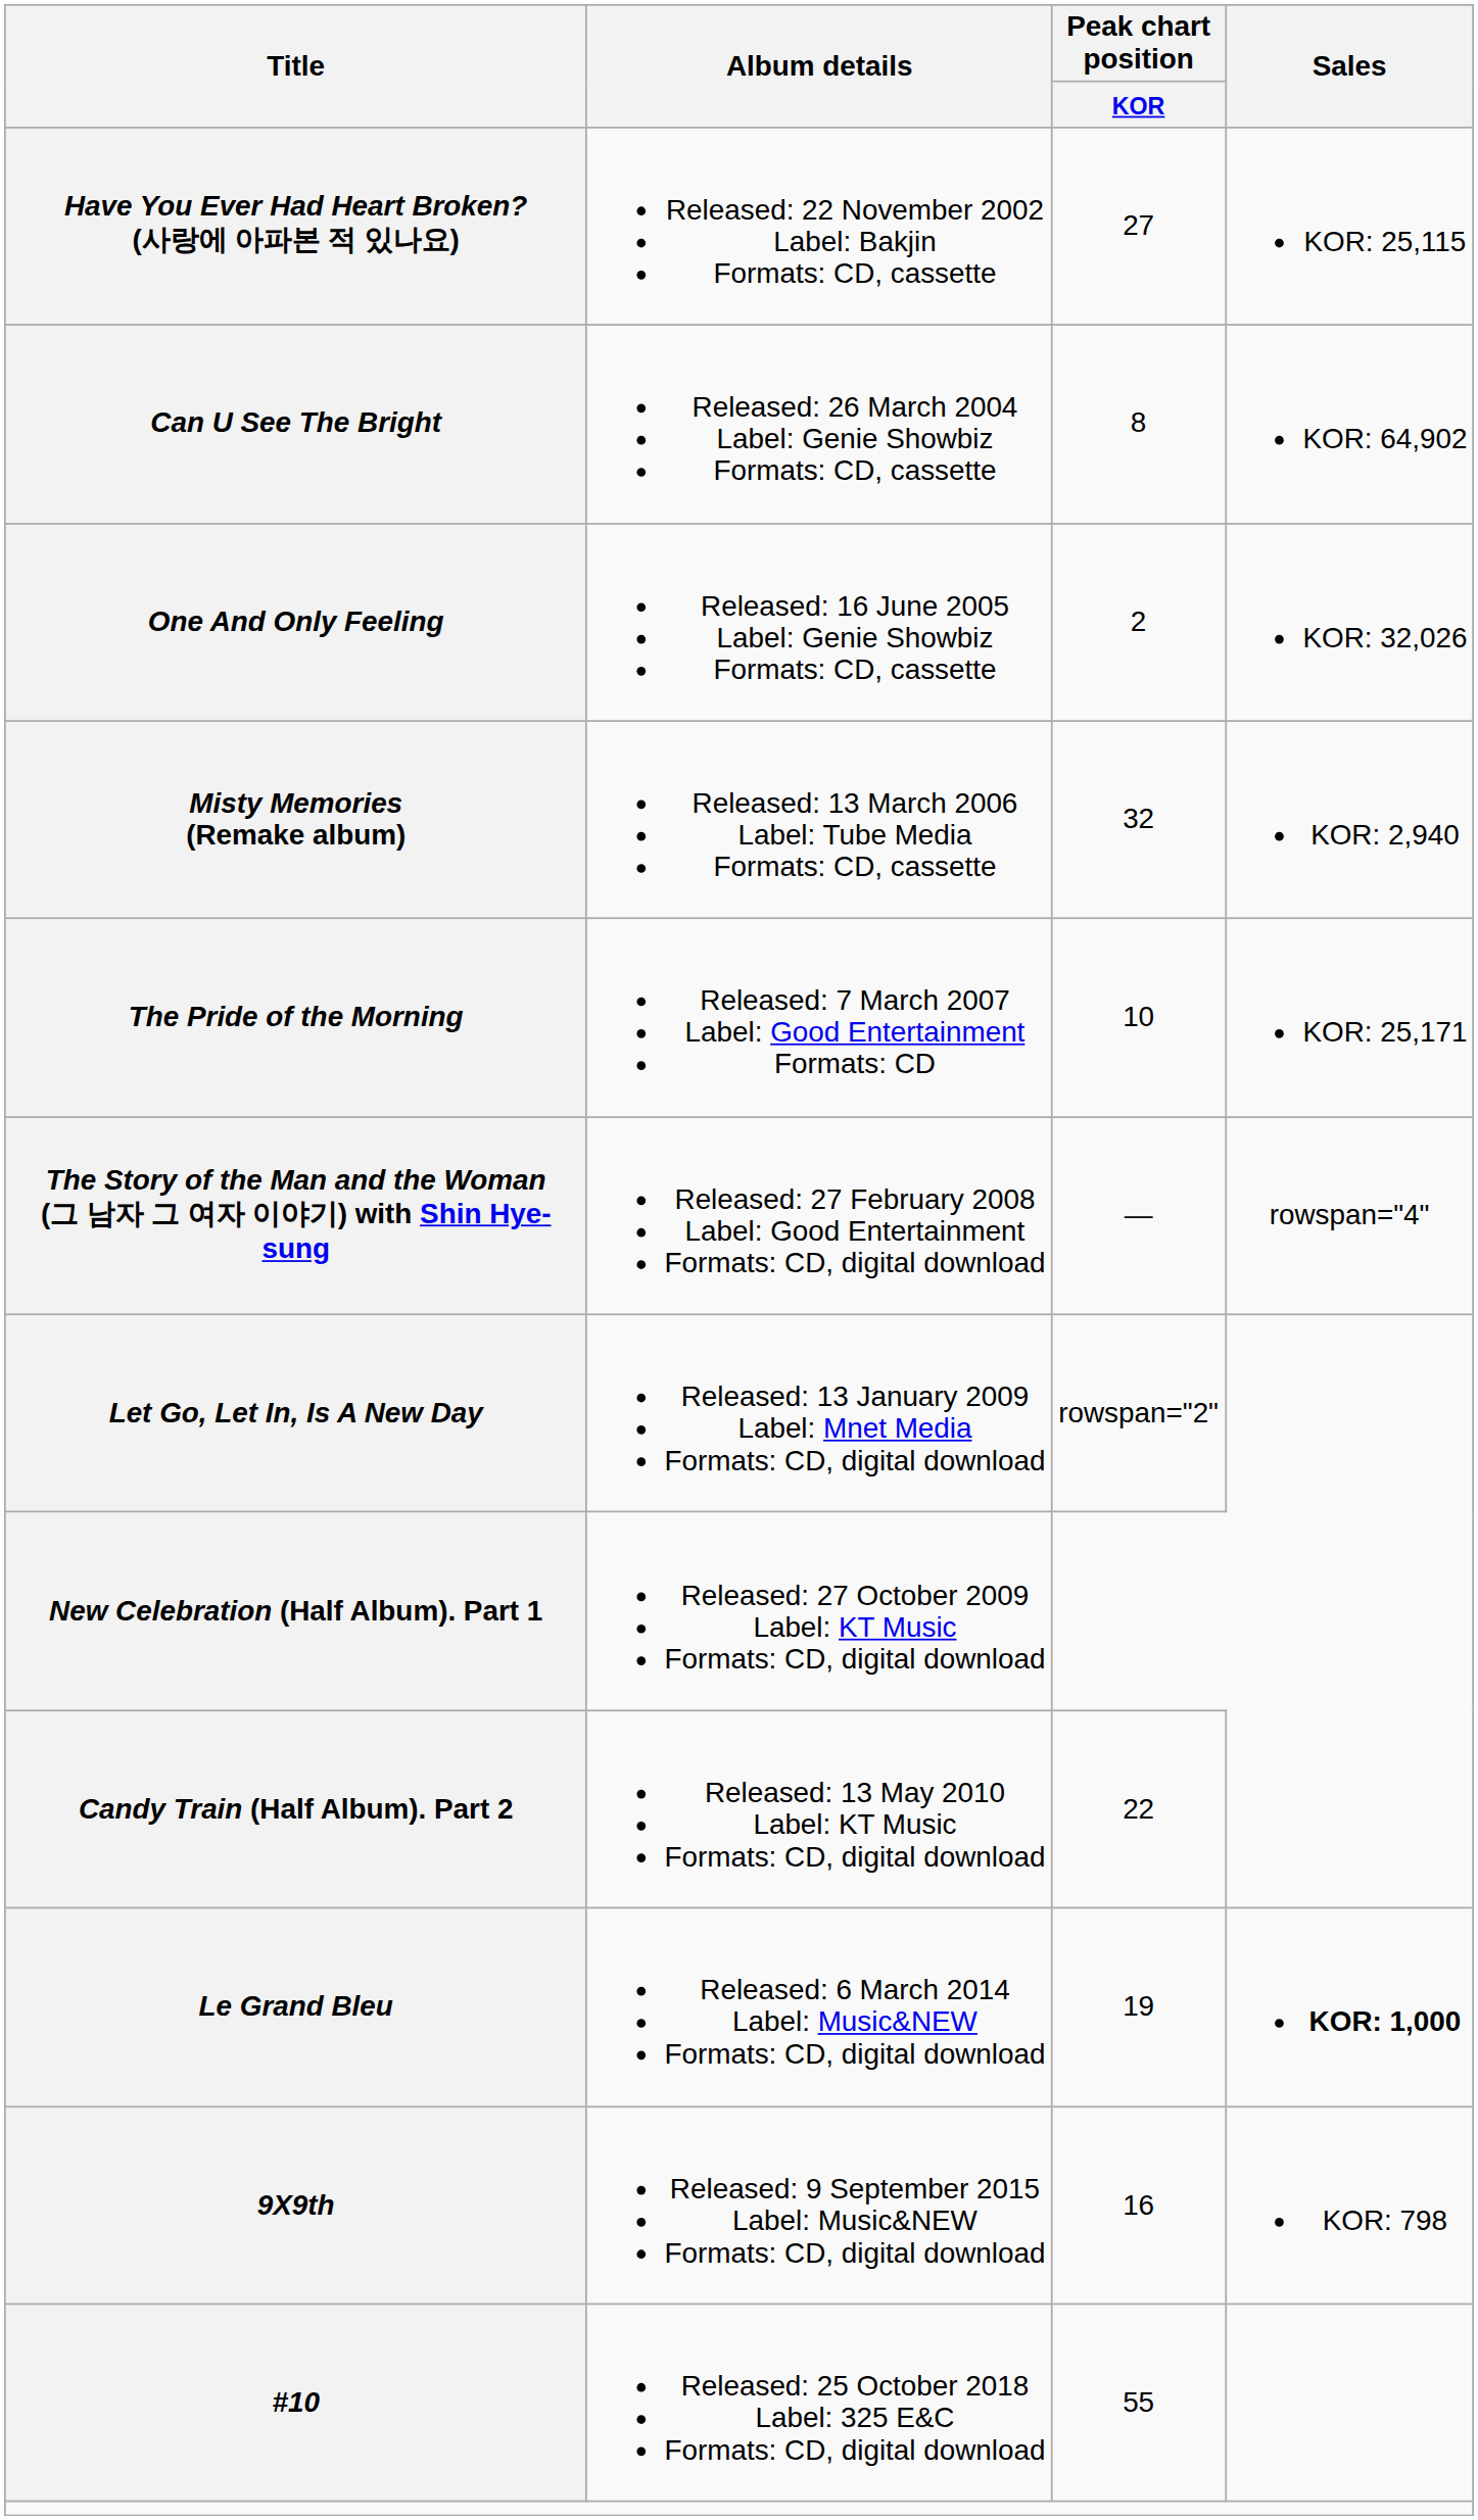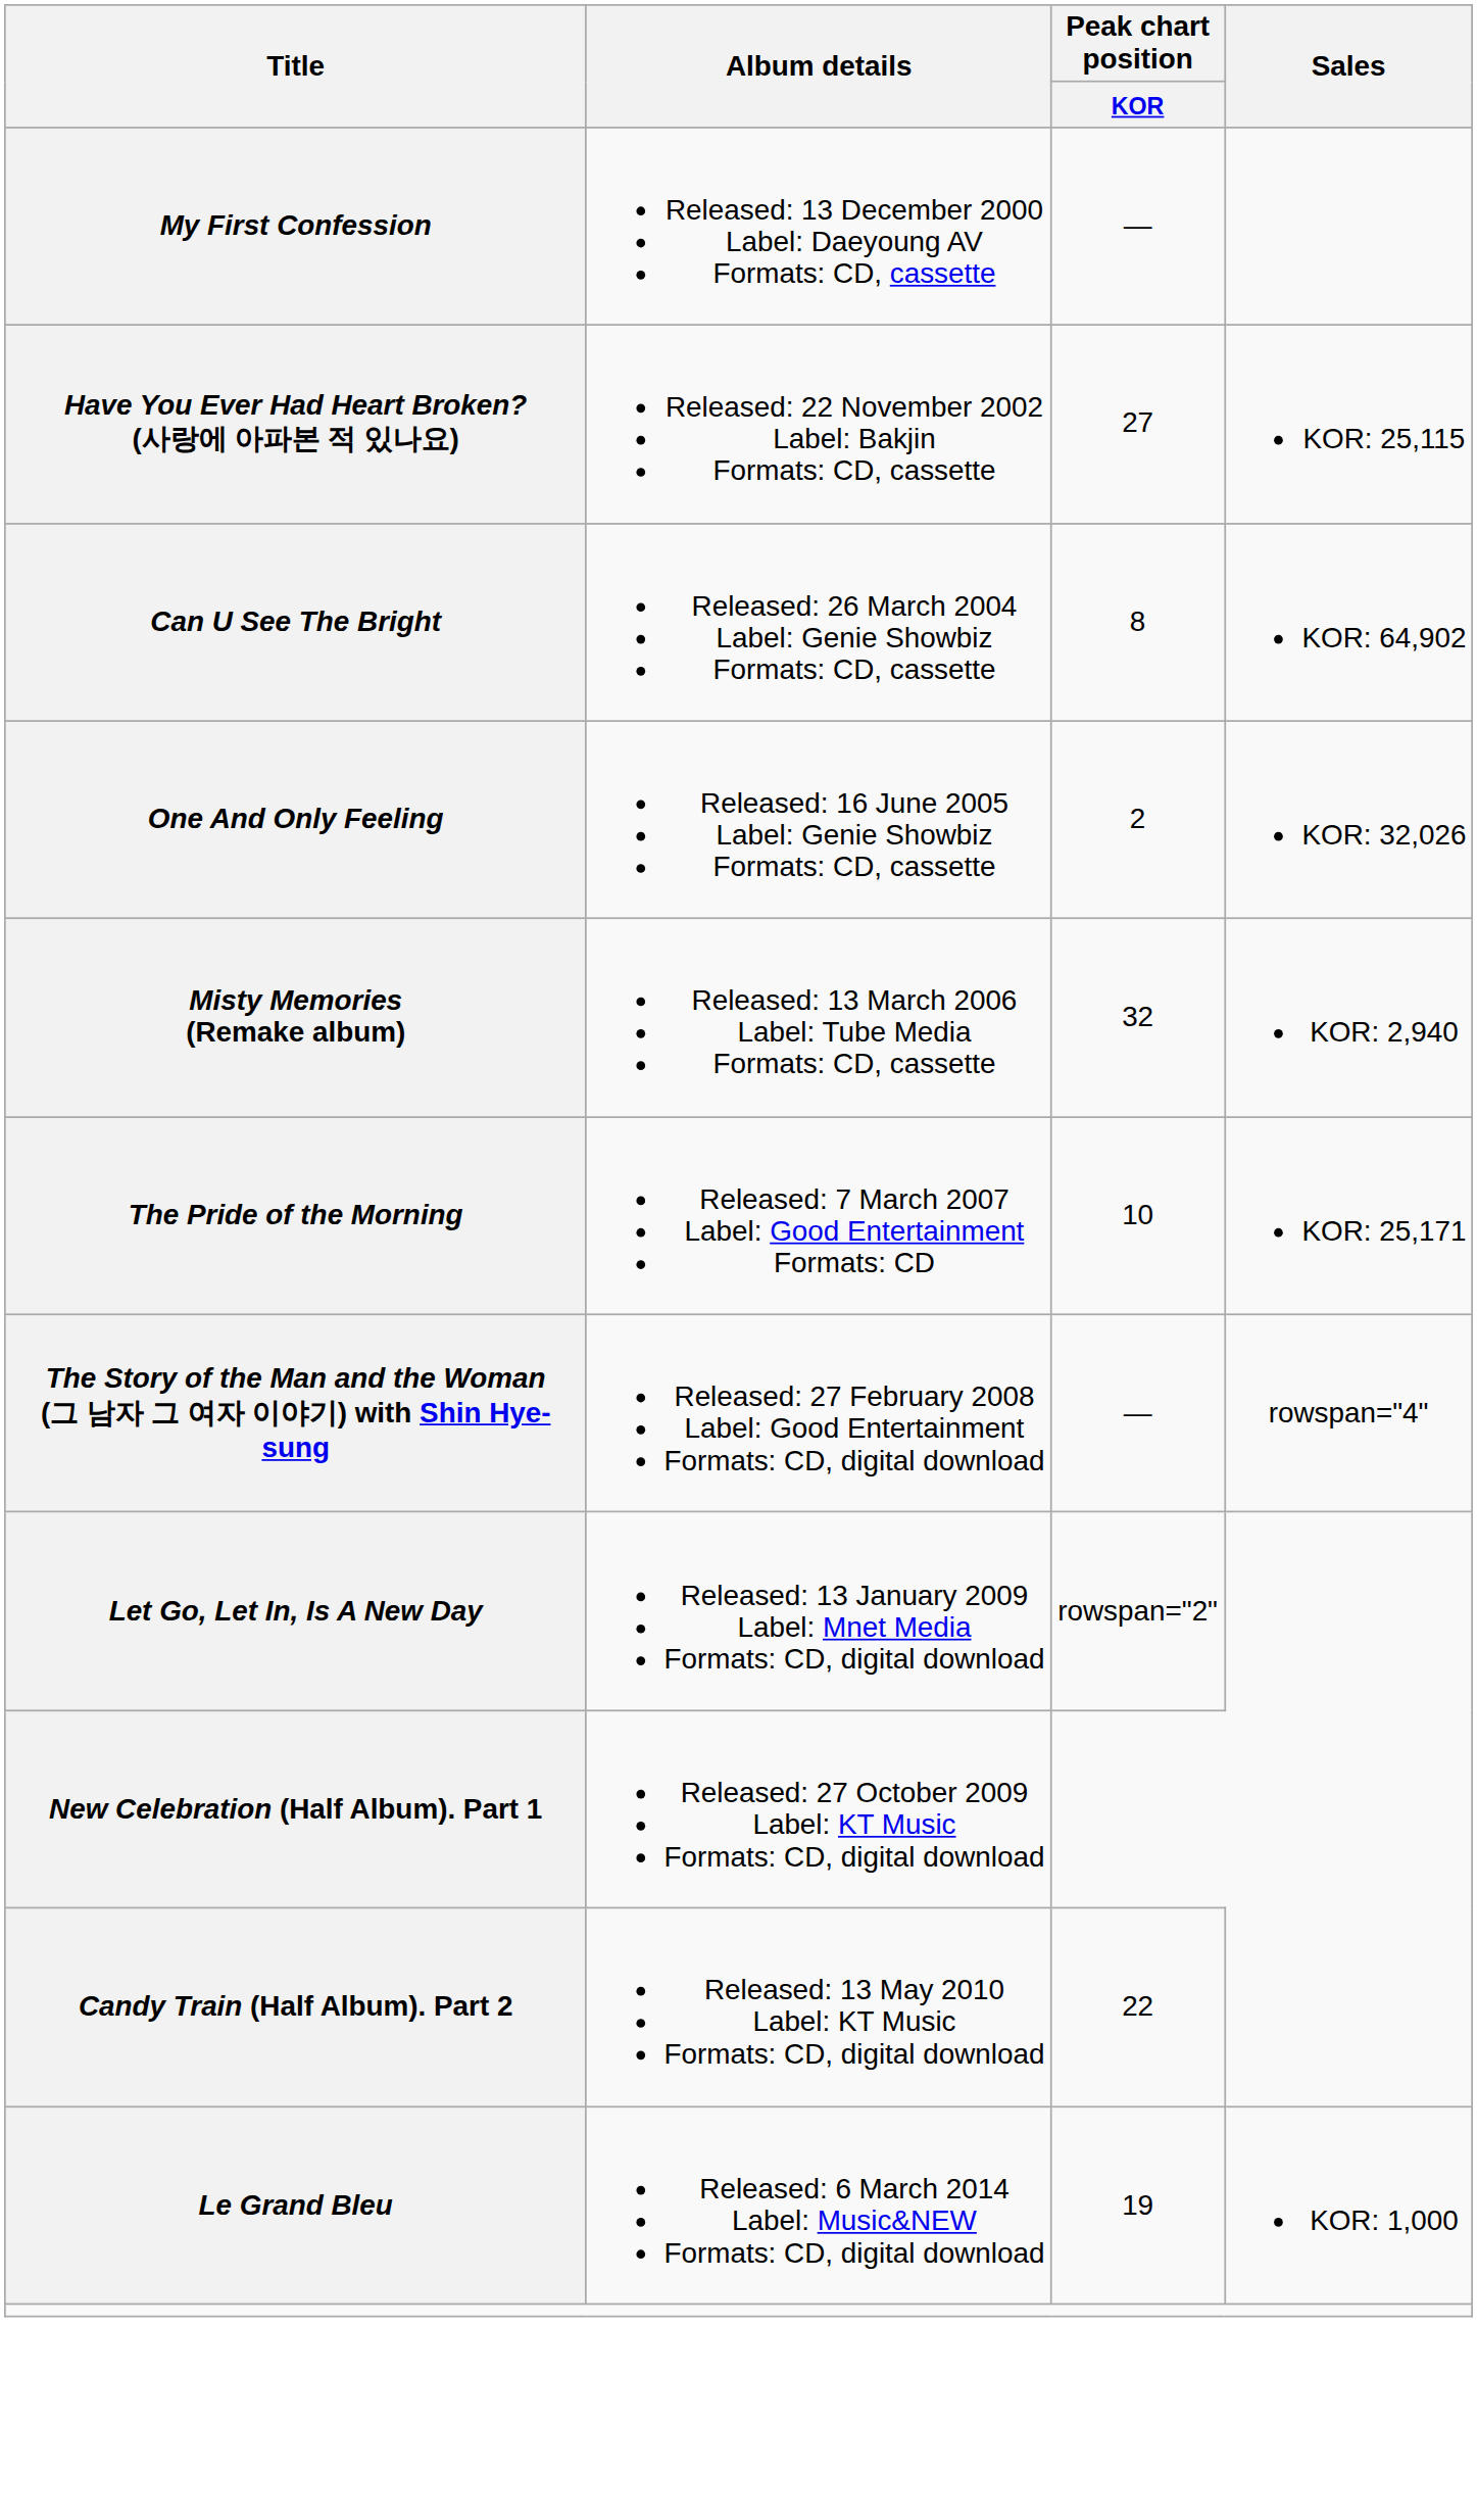+ row: My First Confession | Released: 13 December 2000 Label: Daeyoung AV Formats: CD, cassette | —
Le Grand Bleu | Sales: bold -> normal
- row: 9X9th | Released: 9 September 2015 Label: Music&NEW Formats: CD, digital download | 16 | KOR: 798
- row: #10 | Released: 25 October 2018 Label: 325 E&C Formats: CD, digital download | 55
